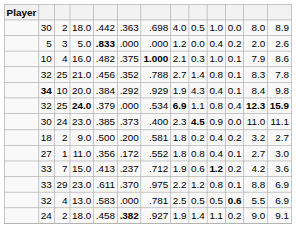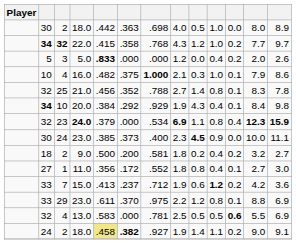+ row: 34 | 32 | 22.0 | .415 | .358 | .768 | 4.3 | 1.2 | 1.0 | 0.2 | 7.7 | 9.7
24.0 | column 3: 25 -> 23
30 / 23.0 | column 12: 11.0 -> 10.0
24 / 18.0 | column 5: no background -> khaki background
